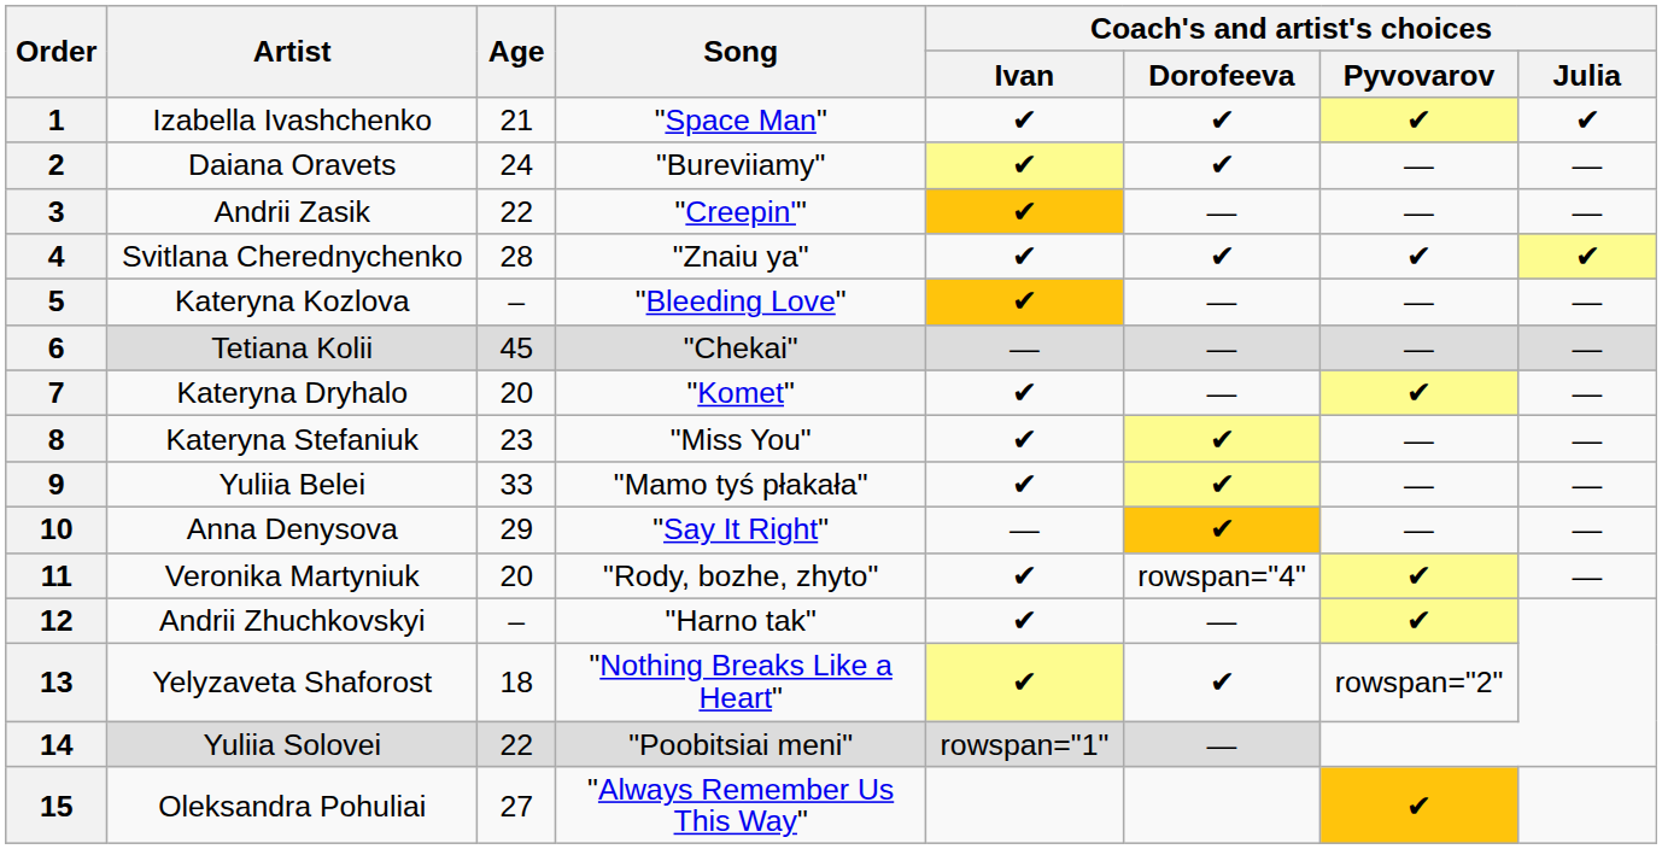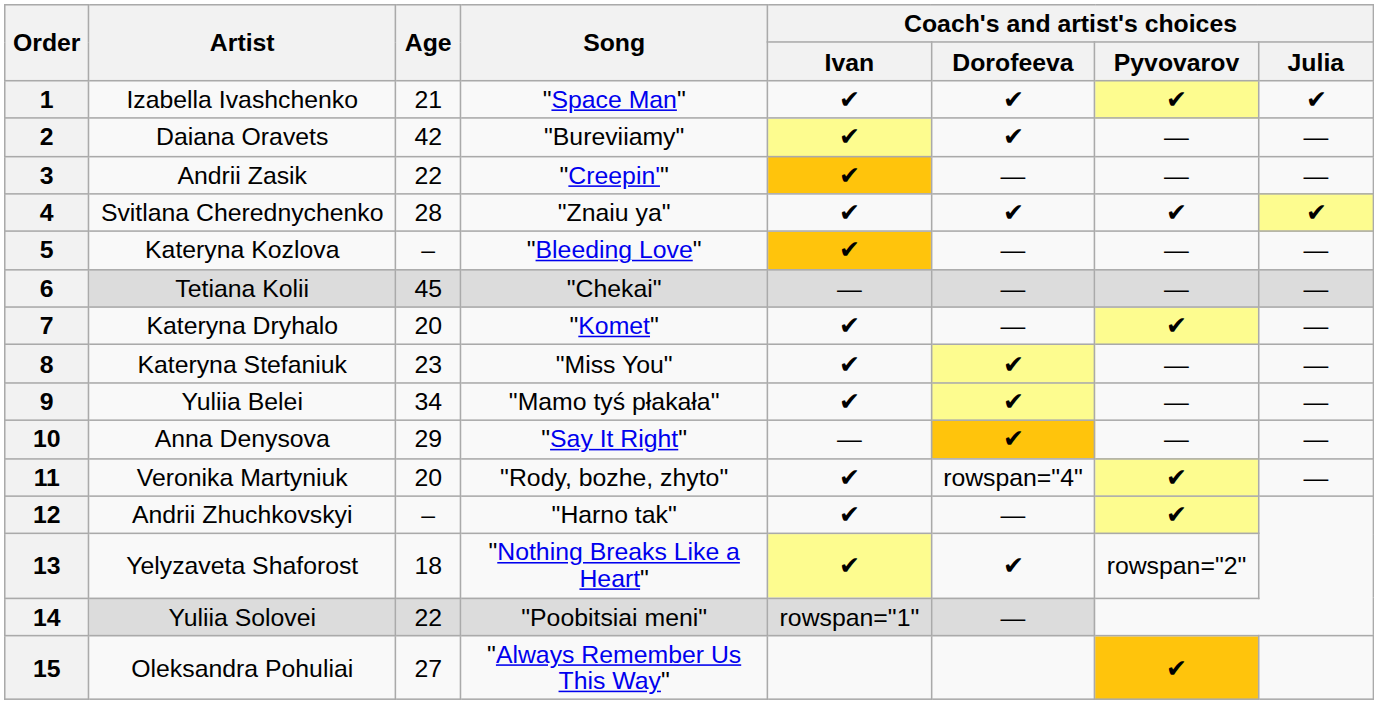2 | Age: 24 -> 42
9 | Age: 33 -> 34
